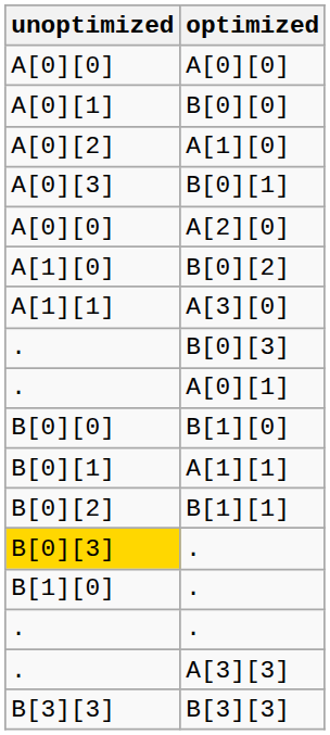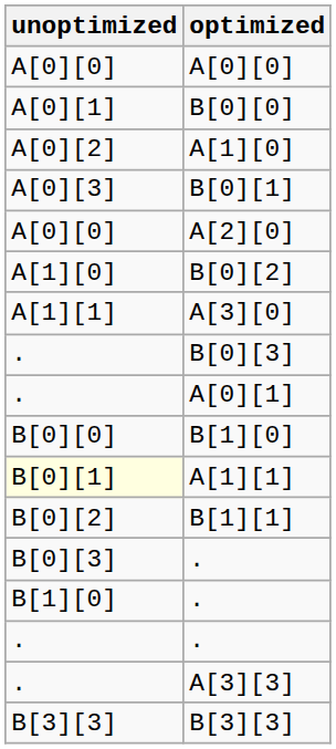row 12 | unoptimized: no background -> lightyellow background
row 14 | unoptimized: gold background -> no background
